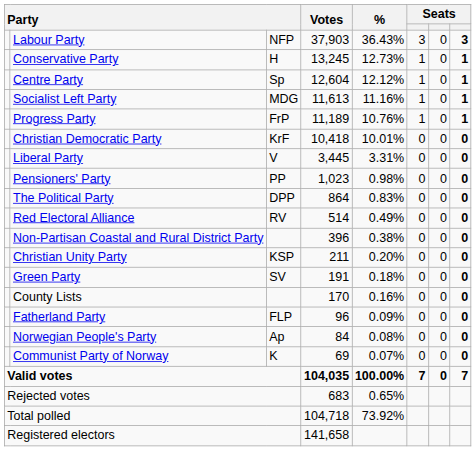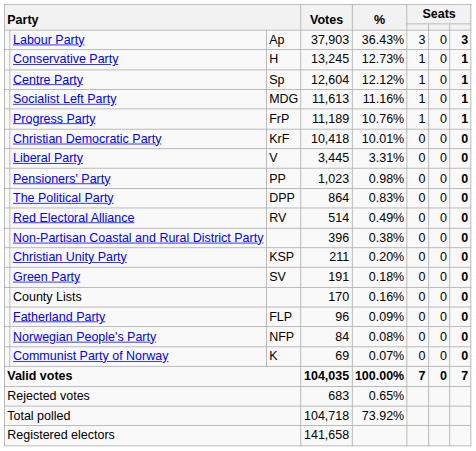Labour Party | column 3: NFP -> Ap
Norwegian People's Party | column 3: Ap -> NFP
